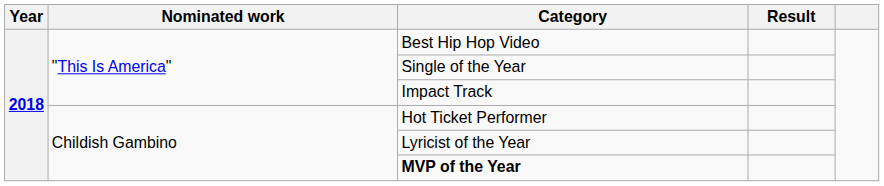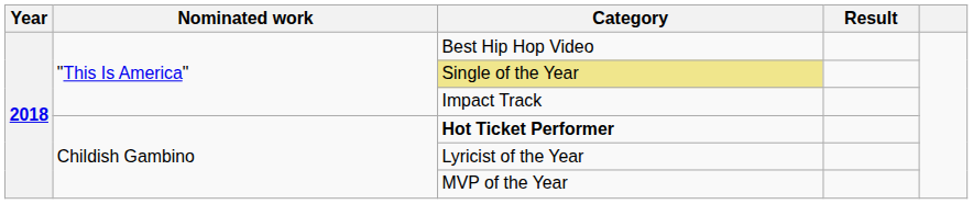Single of the Year | Category: no background -> khaki background
Hot Ticket Performer | Category: normal -> bold
MVP of the Year | Category: bold -> normal
